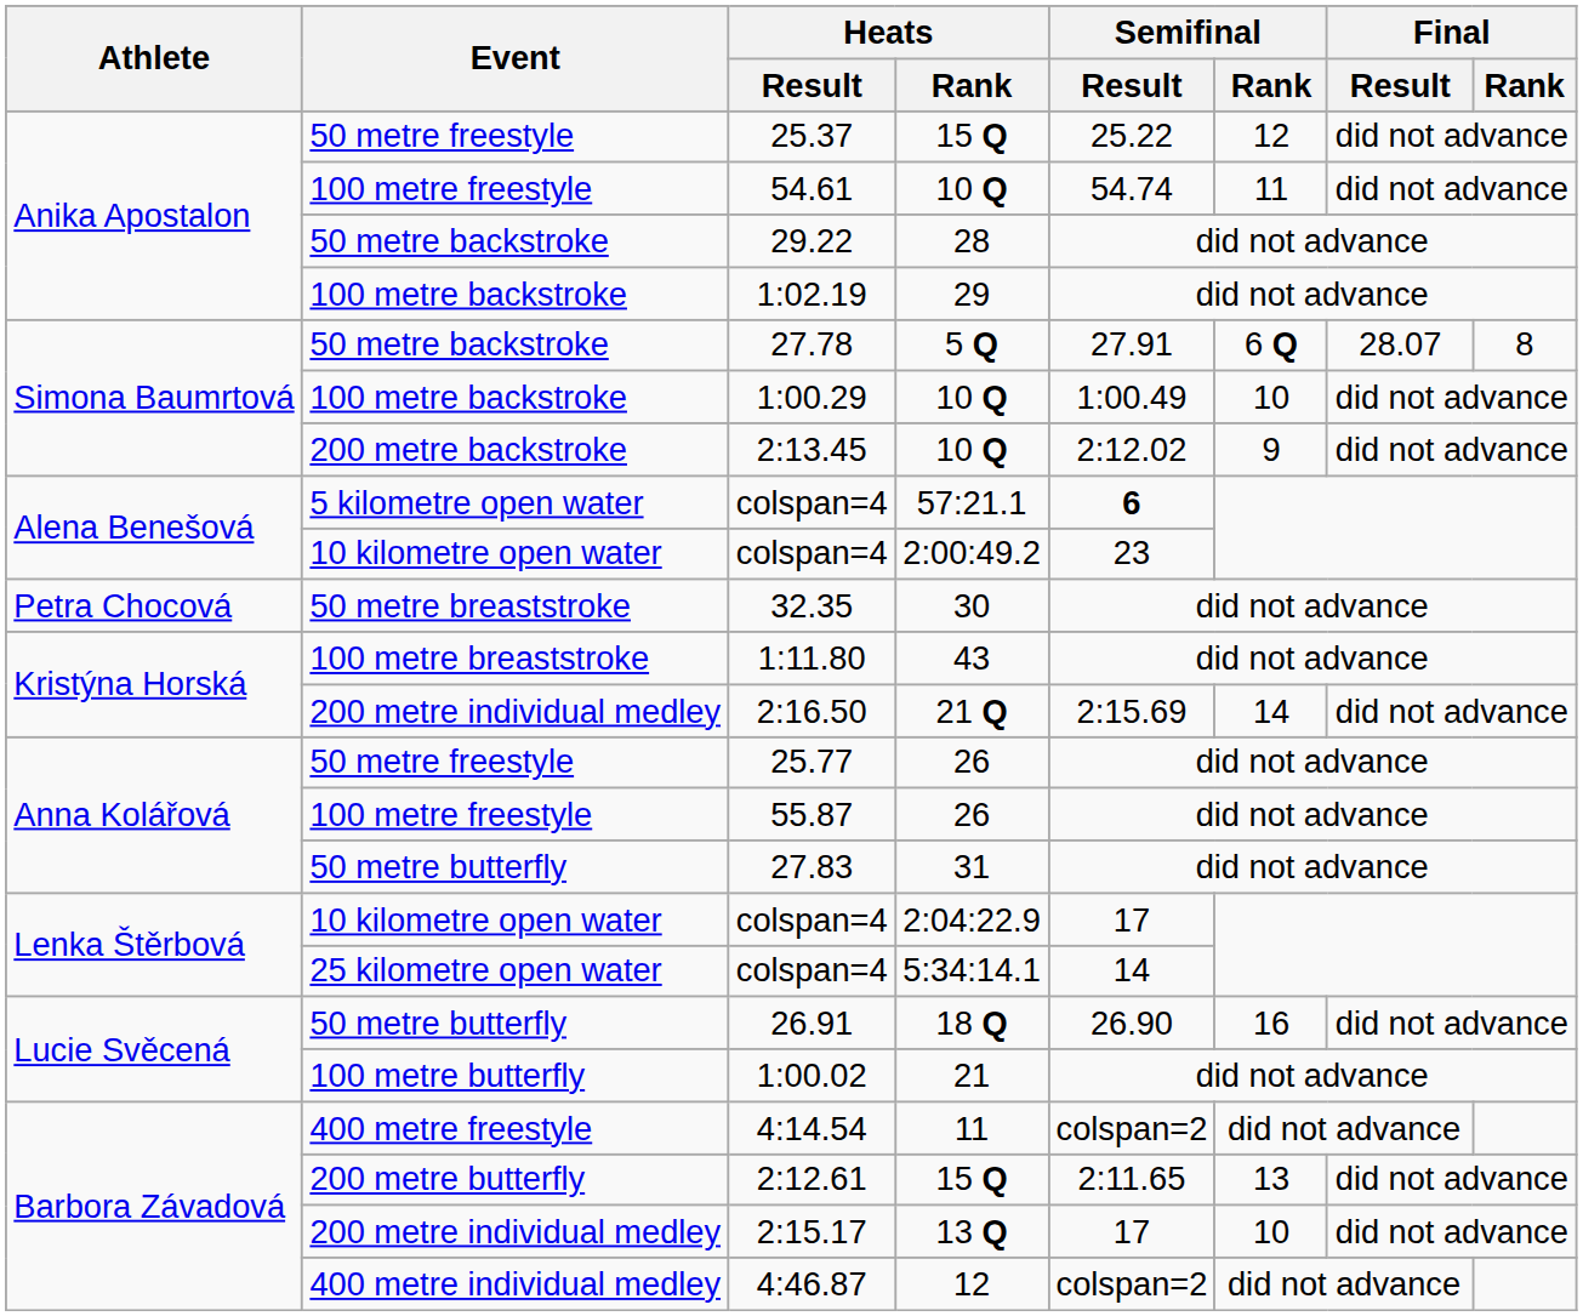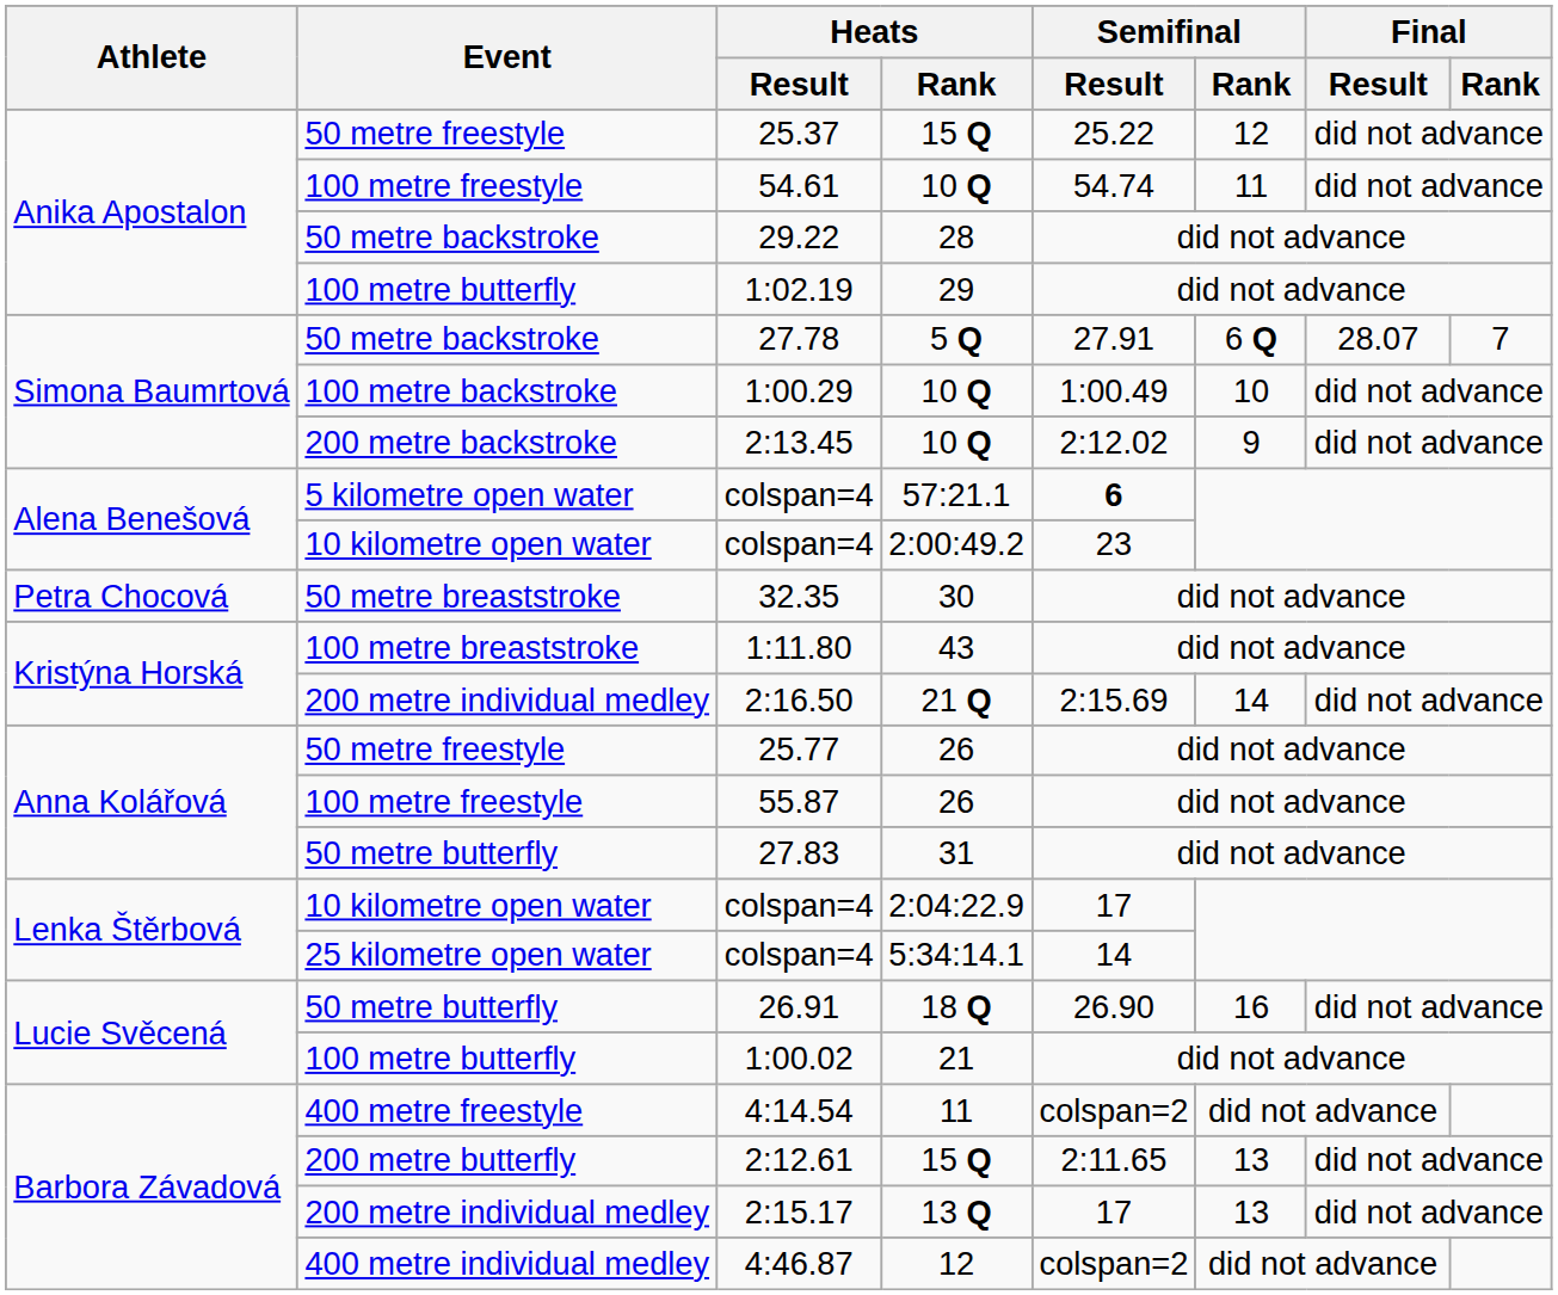1:02.19 | Event: 100 metre backstroke -> 100 metre butterfly
27.78 | Final / Rank: 8 -> 7
2:15.17 | Semifinal / Rank: 10 -> 13
